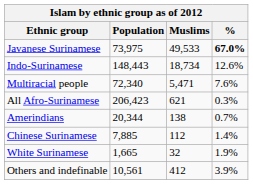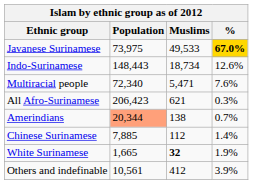Javanese Surinamese | %: no background -> gold background
Amerindians | Population: no background -> lightsalmon background
White Surinamese | Muslims: normal -> bold
